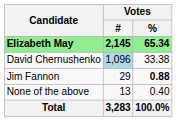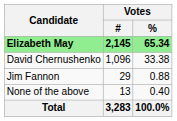David Chernushenko | Votes / #: lightblue background -> no background
Jim Fannon | Votes / %: bold -> normal
